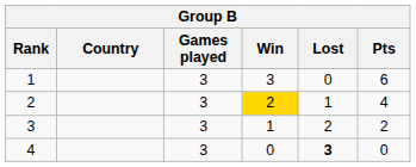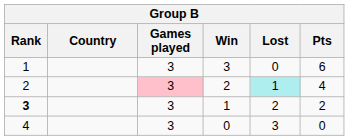row 4 | Games played: no background -> pink background
row 4 | Win: gold background -> no background
row 4 | Lost: no background -> paleturquoise background
row 5 | Rank: normal -> bold
row 6 | Lost: bold -> normal
